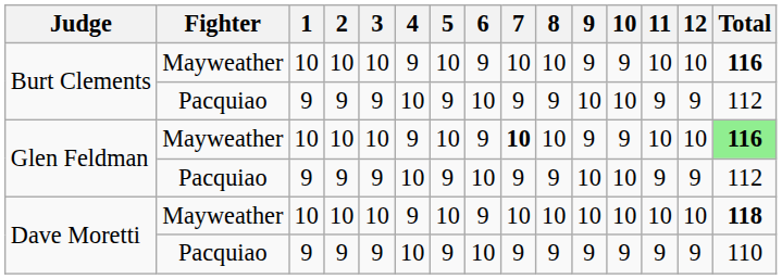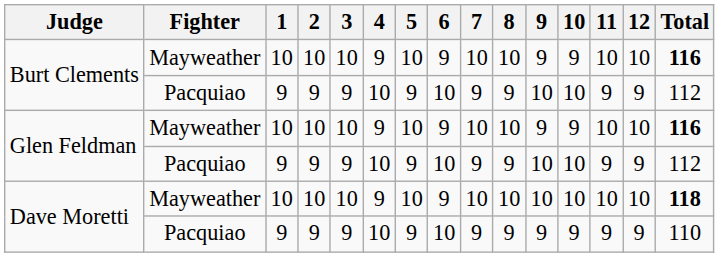Glen Feldman / Mayweather | 7: bold -> normal
Glen Feldman / Mayweather | Total: lightgreen background -> no background
